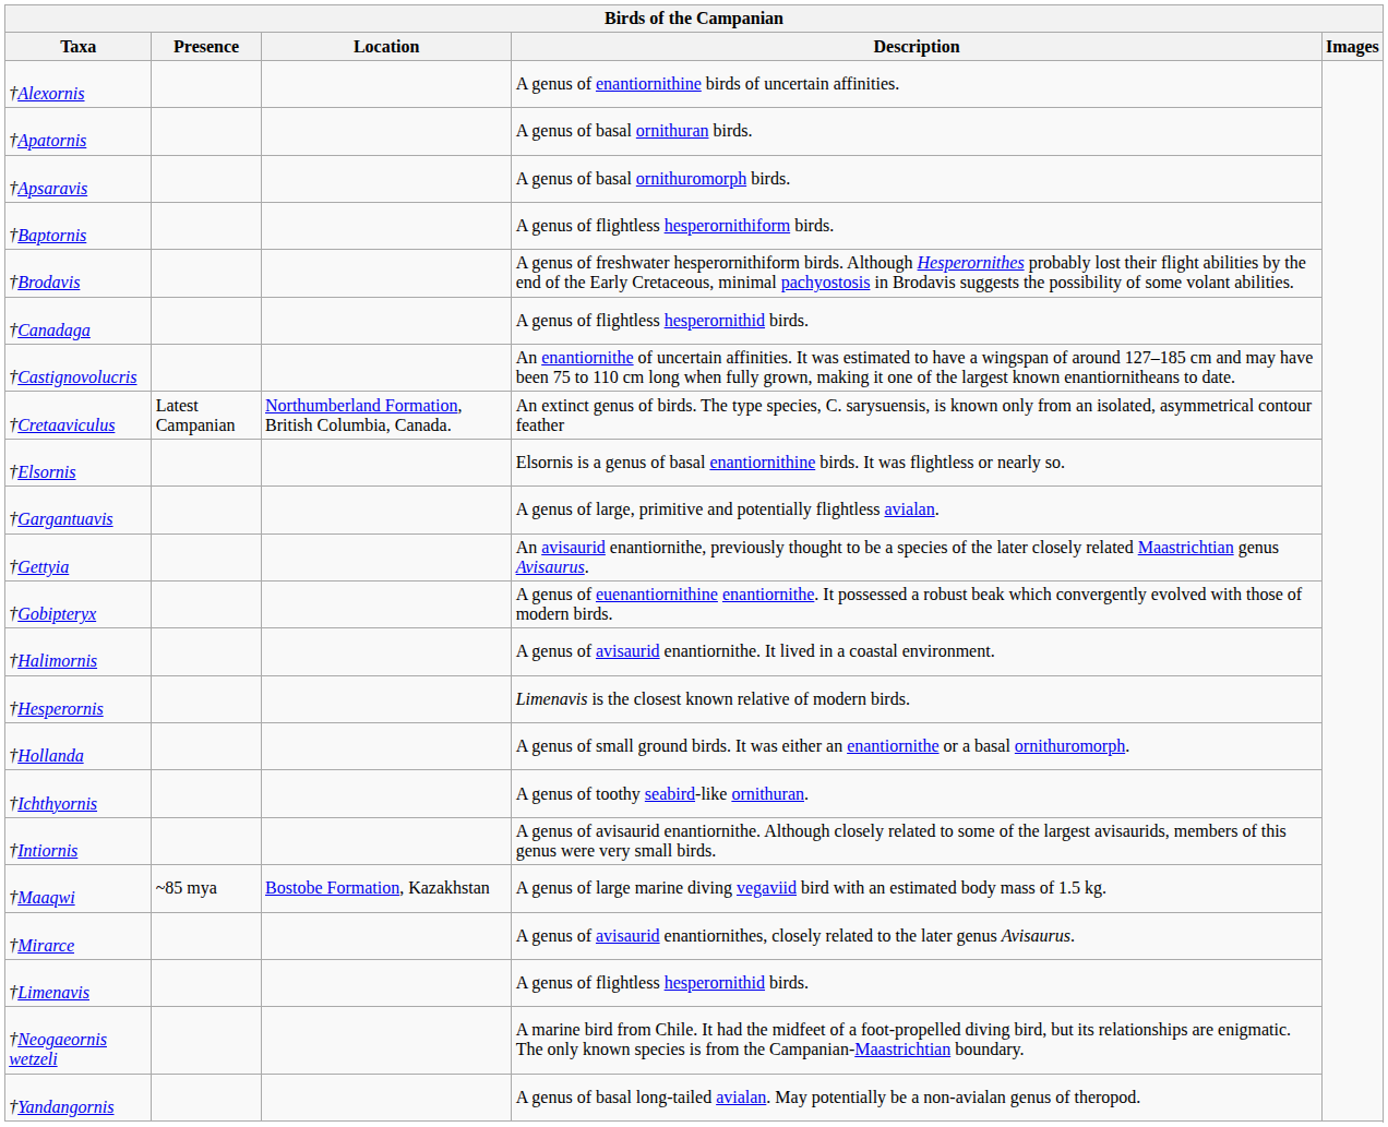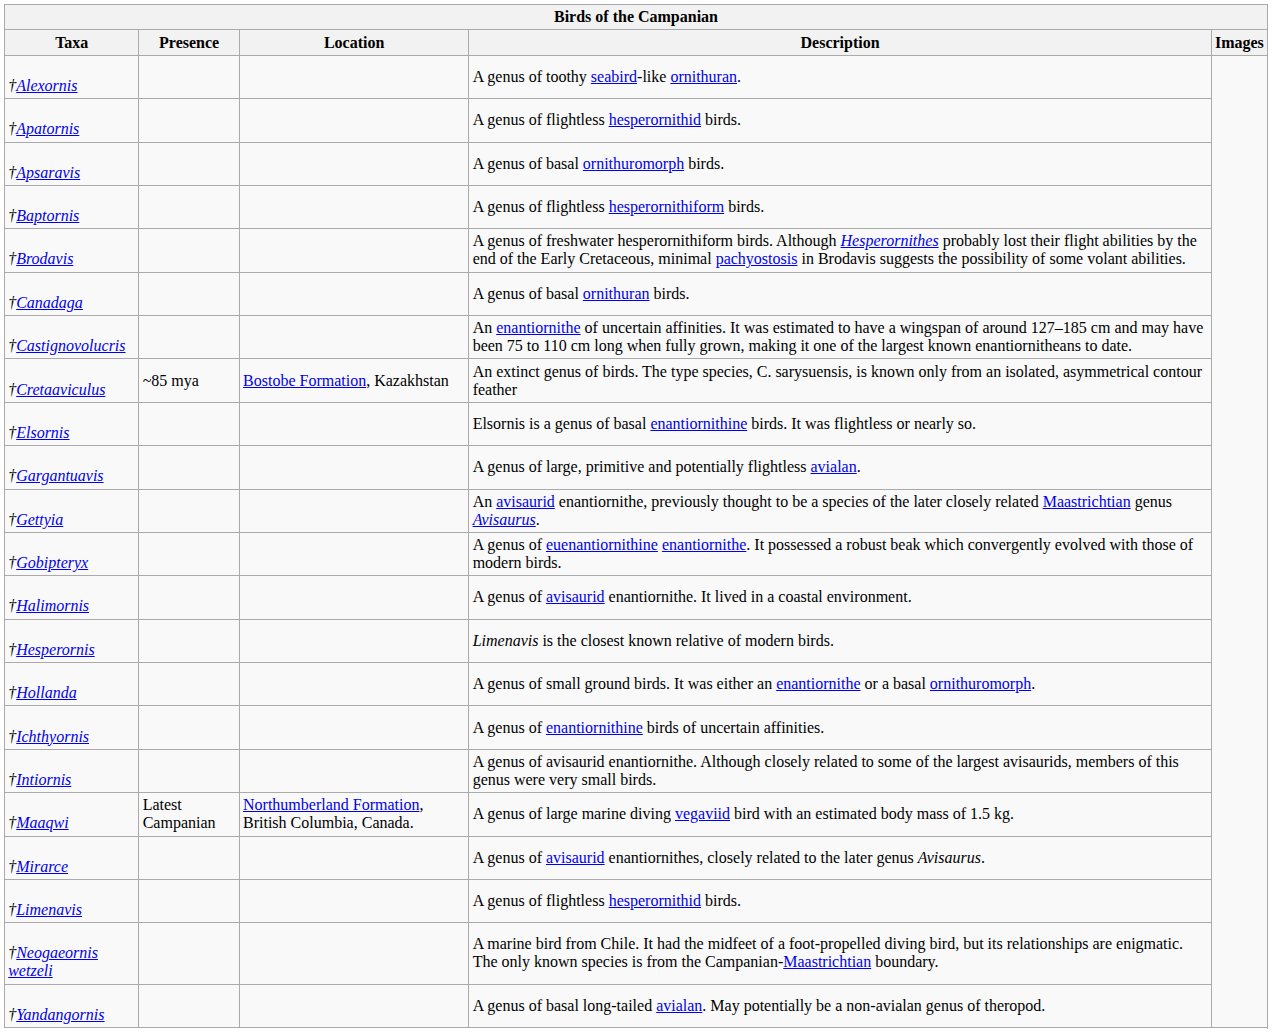†Alexornis | Description: A genus of enantiornithine birds of uncertain affinities. -> A genus of toothy seabird-like ornithuran.
†Apatornis | Description: A genus of basal ornithuran birds. -> A genus of flightless hesperornithid birds.
†Canadaga | Description: A genus of flightless hesperornithid birds. -> A genus of basal ornithuran birds.
†Cretaaviculus | Presence: Latest Campanian -> ~85 mya
†Cretaaviculus | Location: Northumberland Formation, British Columbia, Canada. -> Bostobe Formation, Kazakhstan
†Ichthyornis | Description: A genus of toothy seabird-like ornithuran. -> A genus of enantiornithine birds of uncertain affinities.
†Maaqwi | Presence: ~85 mya -> Latest Campanian
†Maaqwi | Location: Bostobe Formation, Kazakhstan -> Northumberland Formation, British Columbia, Canada.
